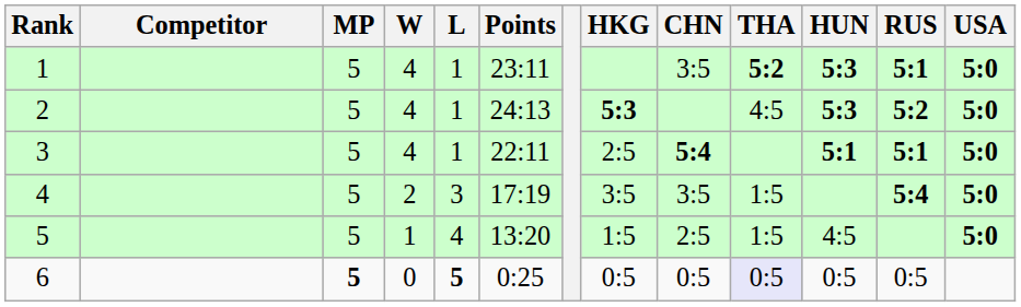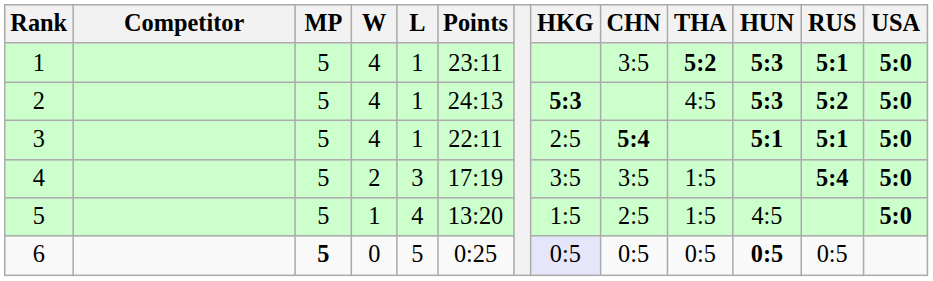6 | L: bold -> normal
6 | HKG: no background -> lavender background
6 | THA: lavender background -> no background
6 | HUN: normal -> bold
